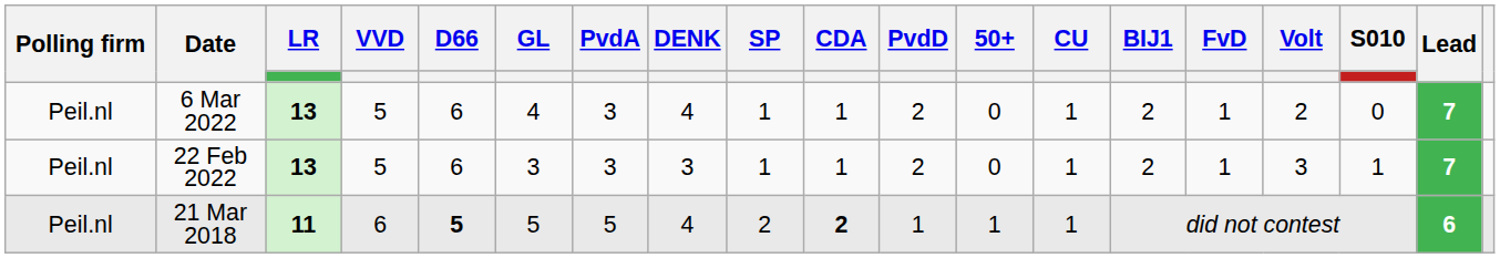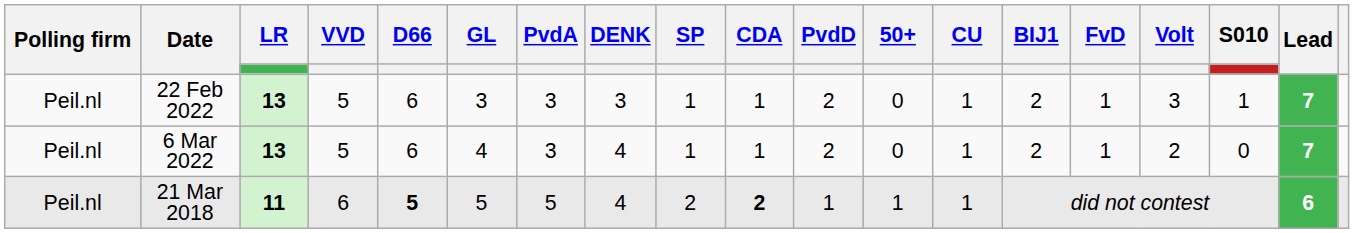rows swapped: 6 Mar 2022 <-> 22 Feb 2022
